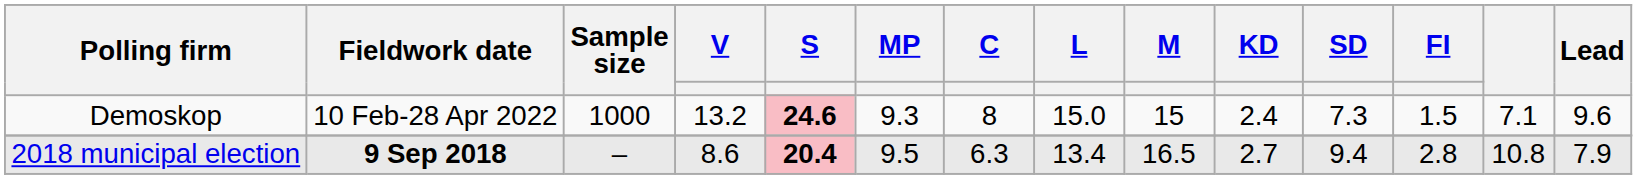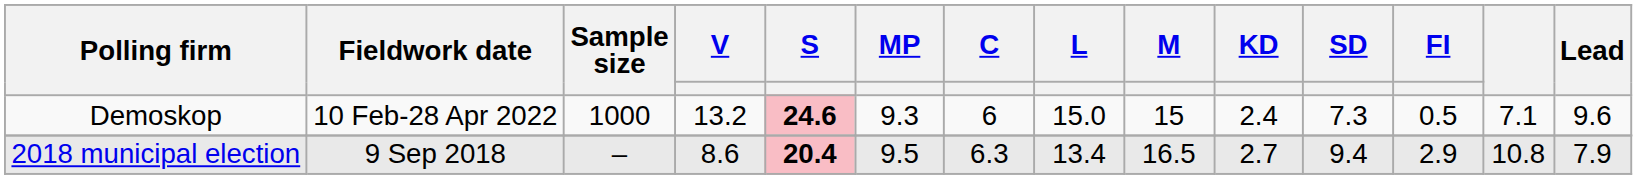Demoskop | C: 8 -> 6
Demoskop | FI: 1.5 -> 0.5
2018 municipal election | Fieldwork date: bold -> normal
2018 municipal election | FI: 2.8 -> 2.9
